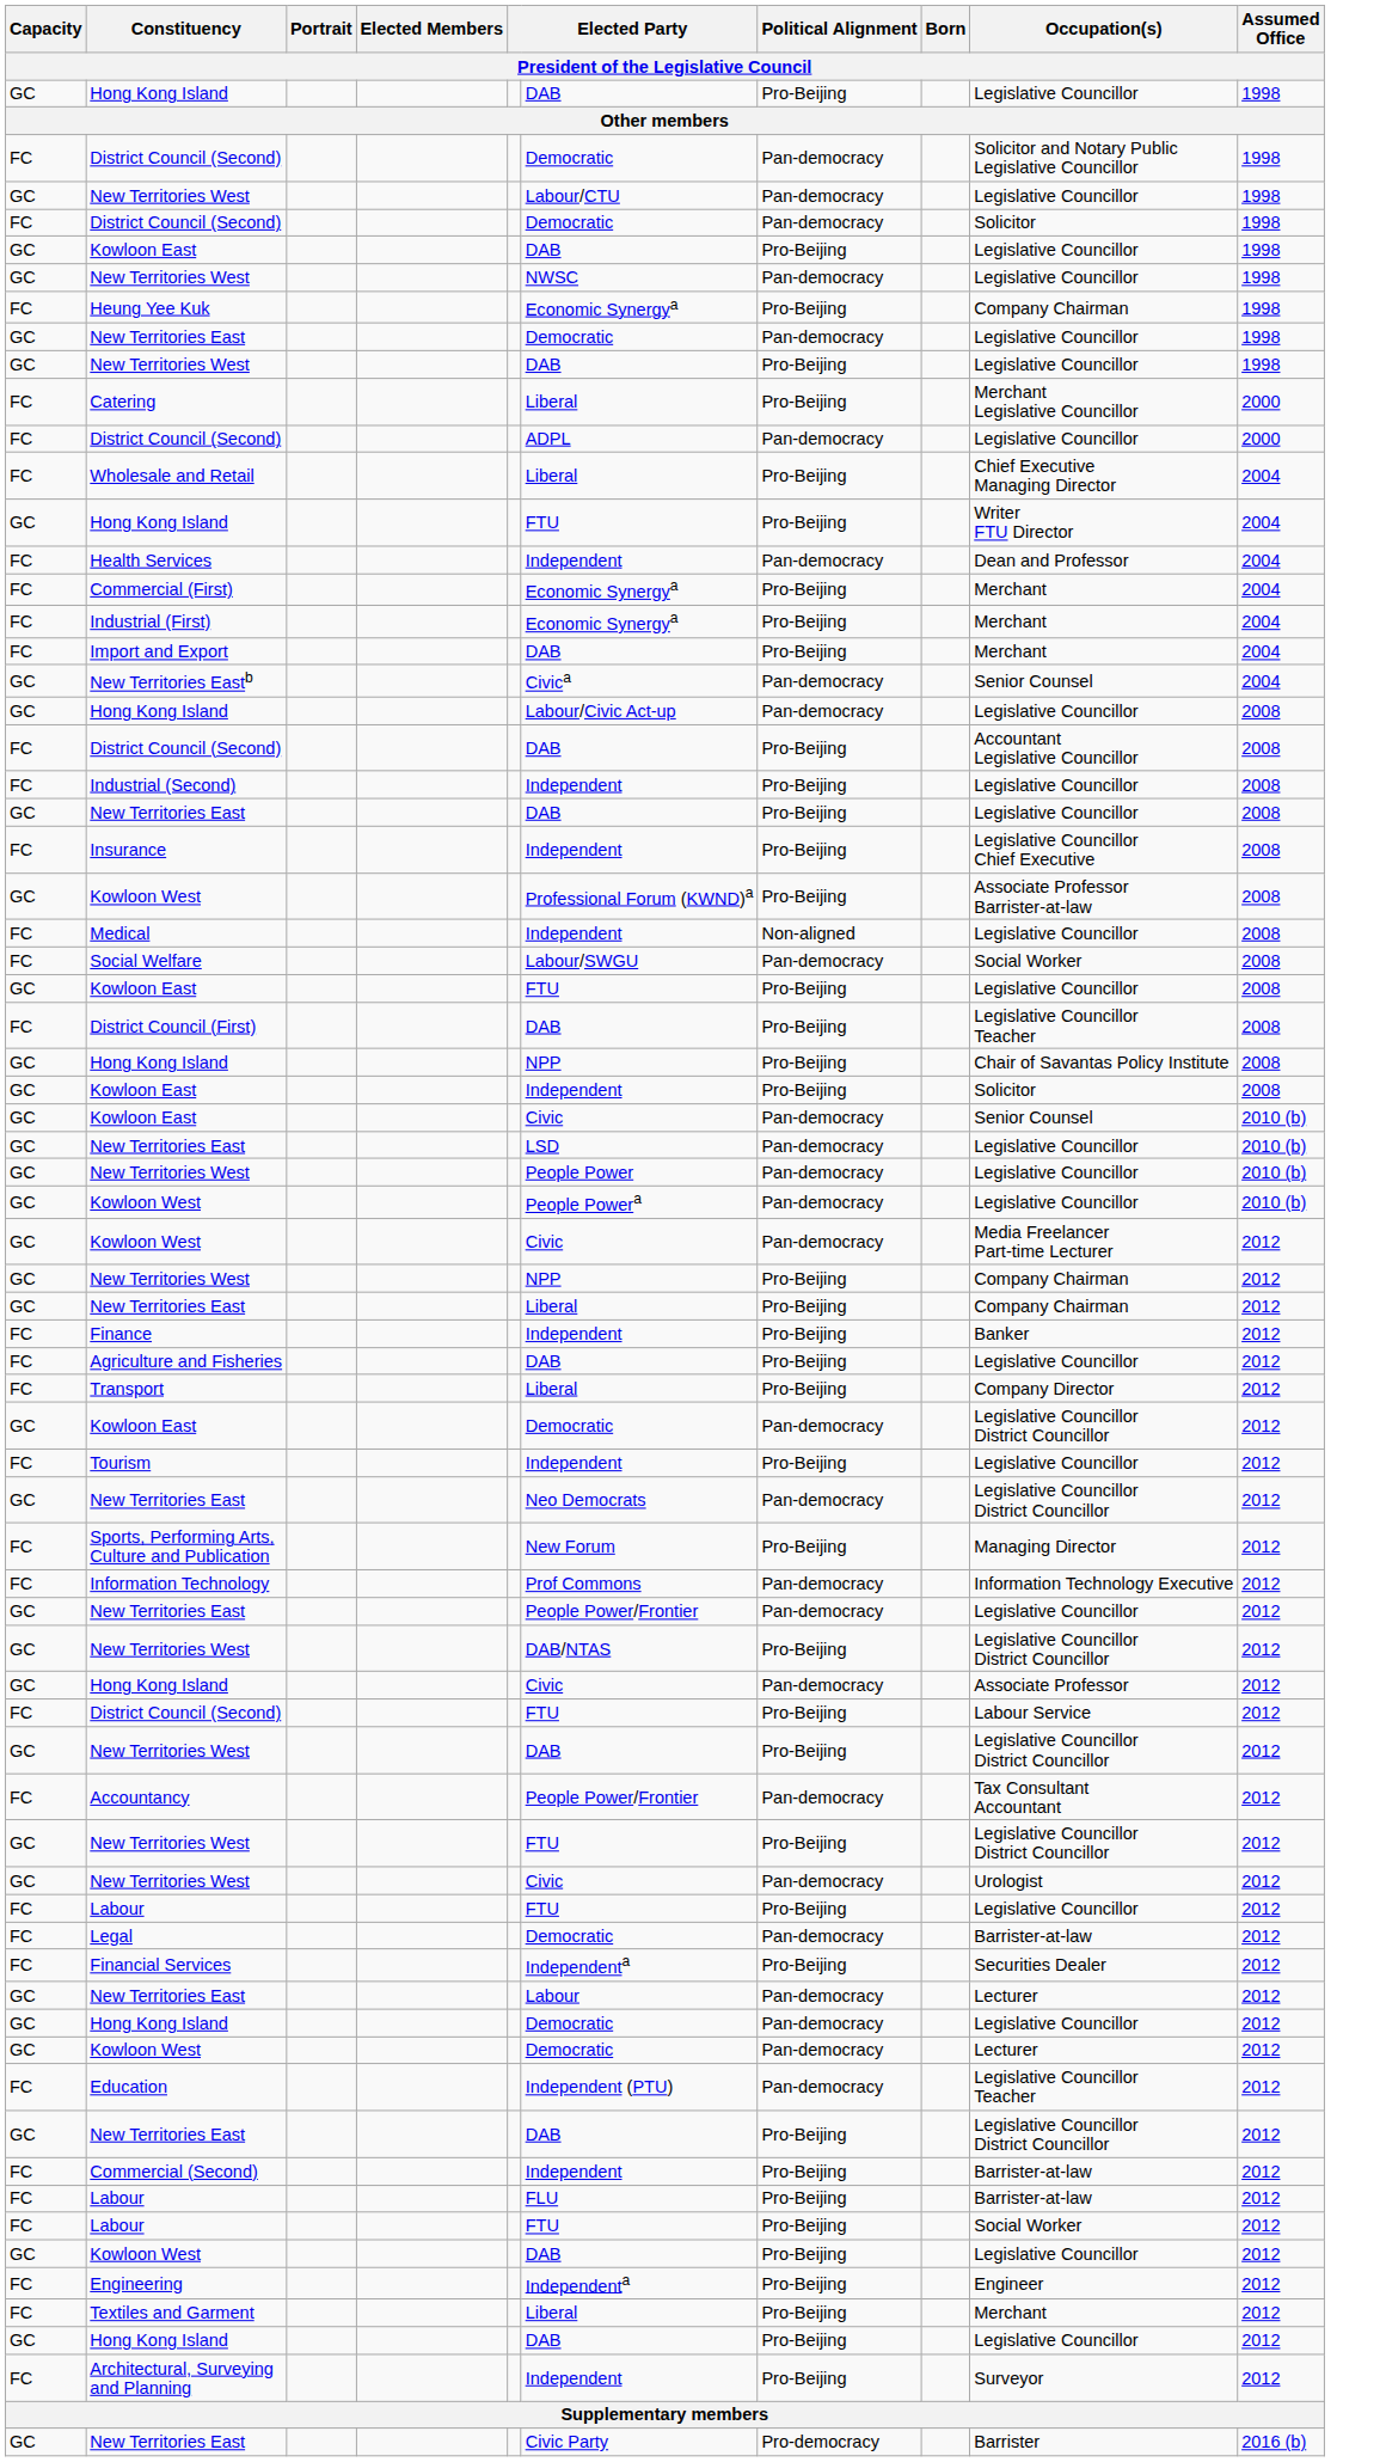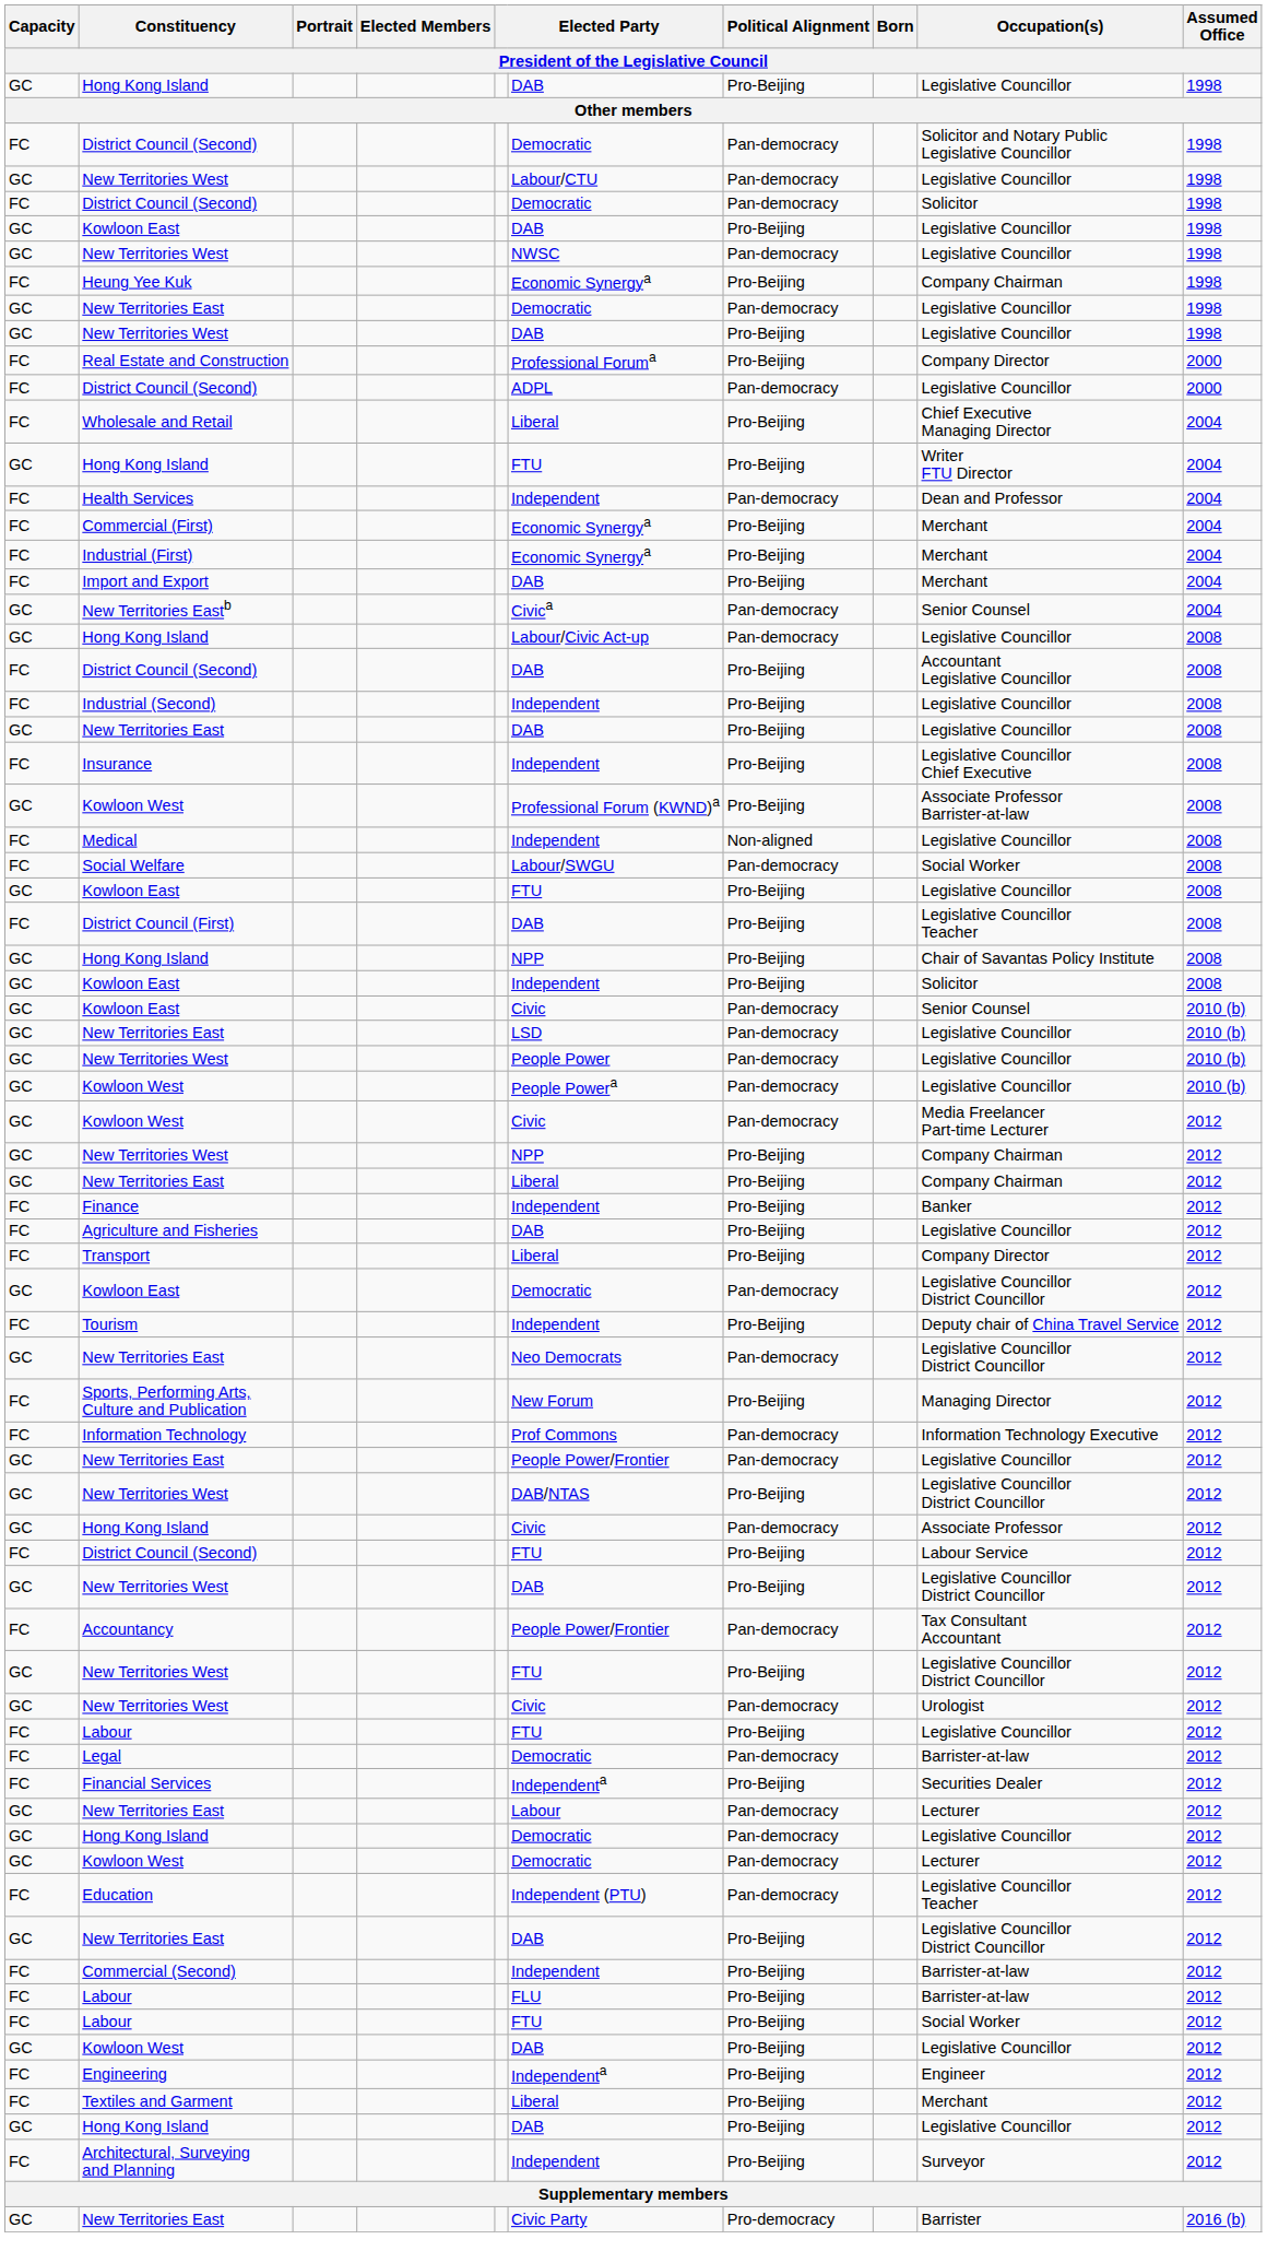+ row: FC | Real Estate and Construction | Professional Foruma | Pro-Beijing | Company Director | 2000
- row: FC | Catering | Liberal | Pro-Beijing | Merchant Legislative Councillor | 2000
Tourism | Occupation(s): Legislative Councillor -> Deputy chair of China Travel Service
